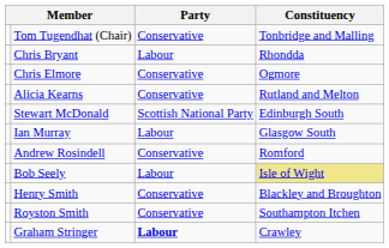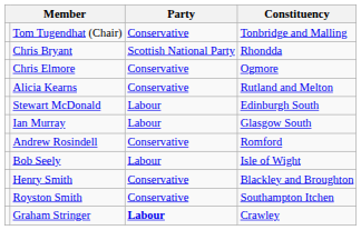Chris Bryant | Party: Labour -> Scottish National Party
Stewart McDonald | Party: Scottish National Party -> Labour
Bob Seely | Constituency: khaki background -> no background
